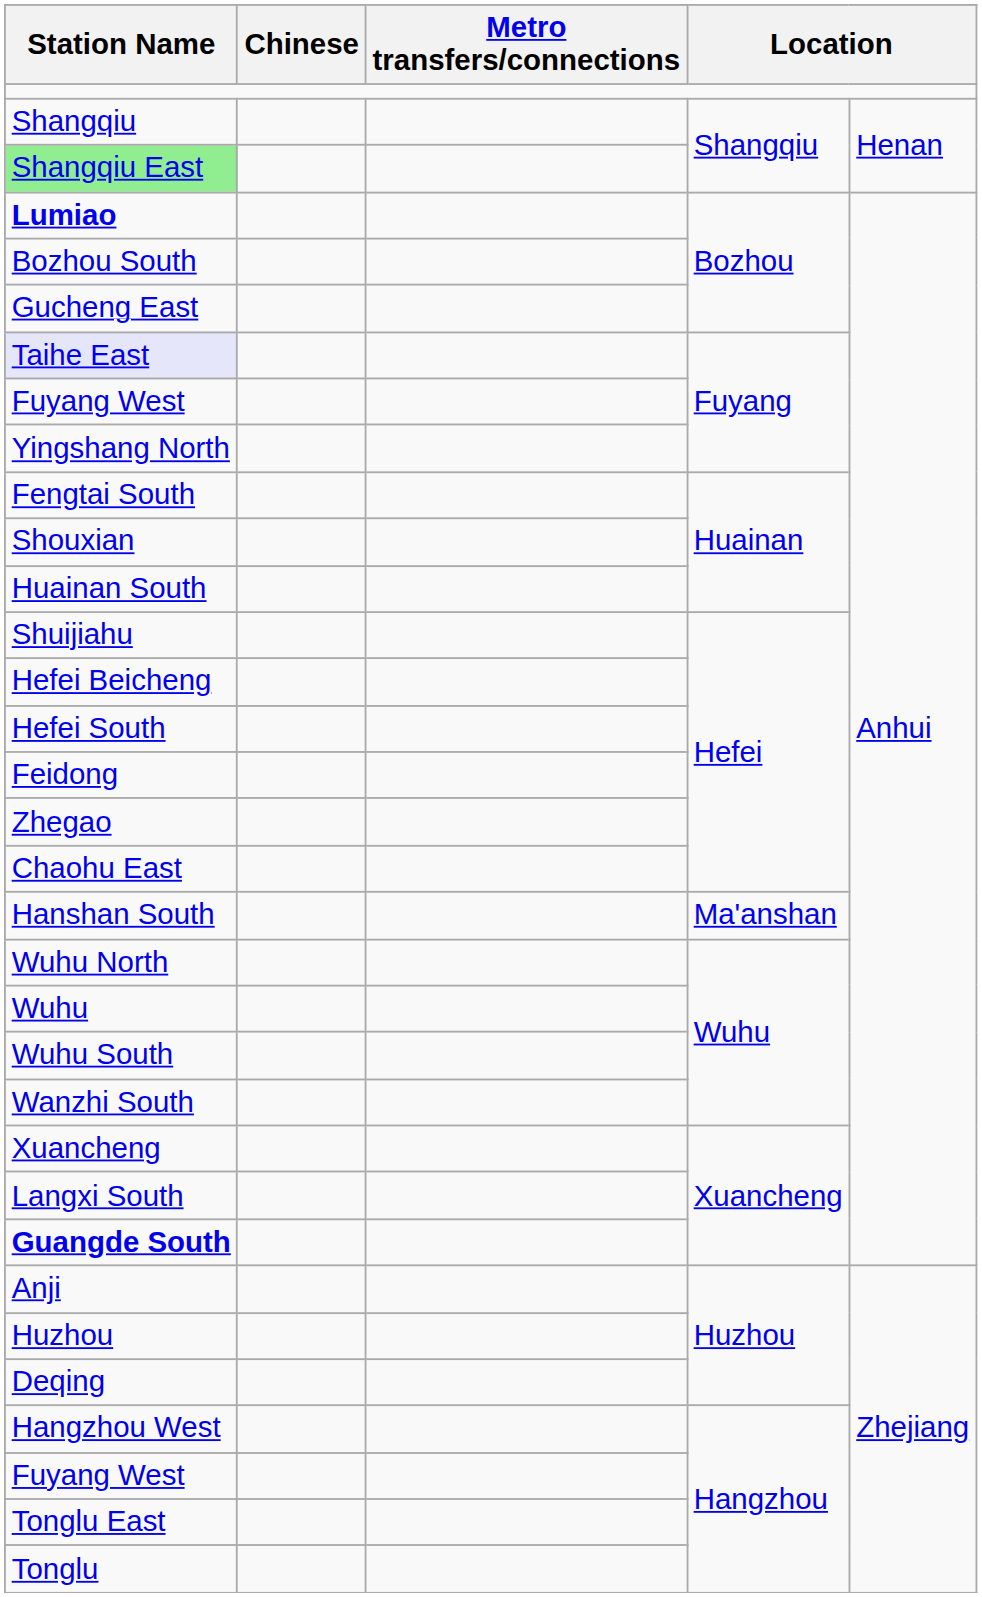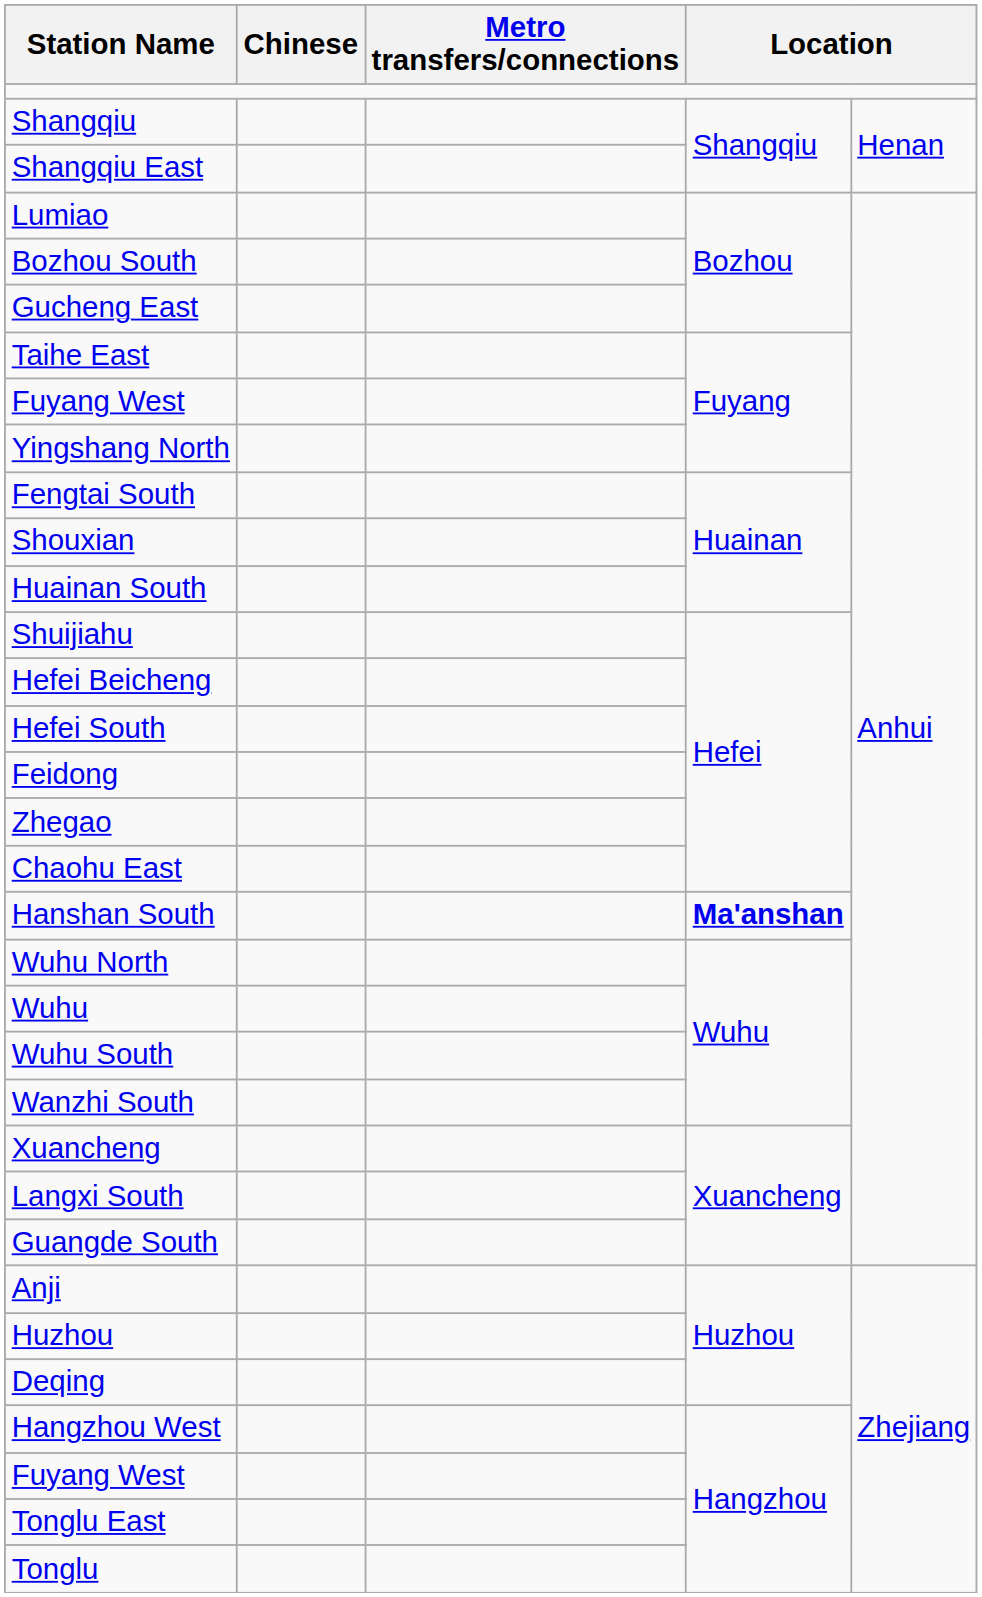Shangqiu East | Station Name: lightgreen background -> no background
Lumiao | Station Name: bold -> normal
Taihe East | Station Name: lavender background -> no background
Hanshan South | column 4: normal -> bold
Guangde South | Station Name: bold -> normal
